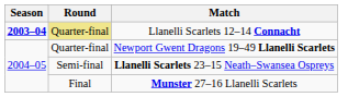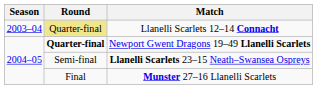Llanelli Scarlets 12–14 Connacht | Season: bold -> normal
Newport Gwent Dragons 19–49 Llanelli Scarlets | Round: normal -> bold
